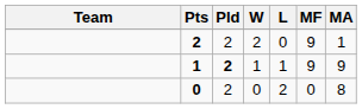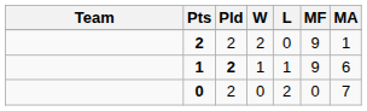row 3 | MA: 9 -> 6
row 4 | MA: 8 -> 7
